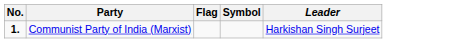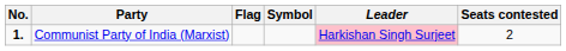+ column: Seats contested | 2
Communist Party of India (Marxist) | Leader: no background -> pink background
